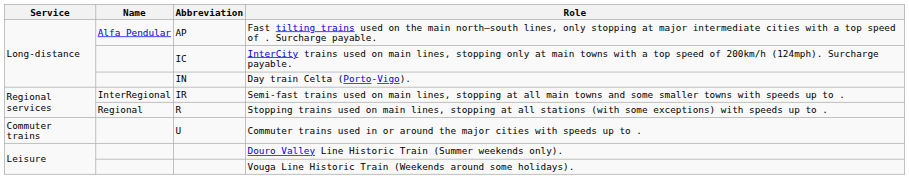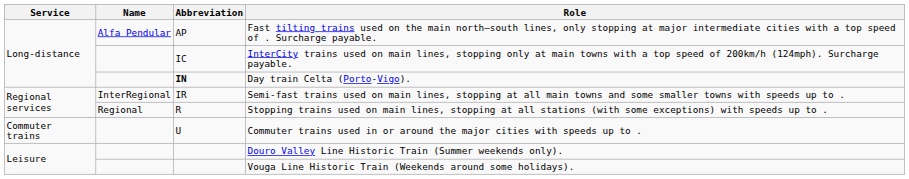Day train Celta (Porto-Vigo). | Abbreviation: normal -> bold
